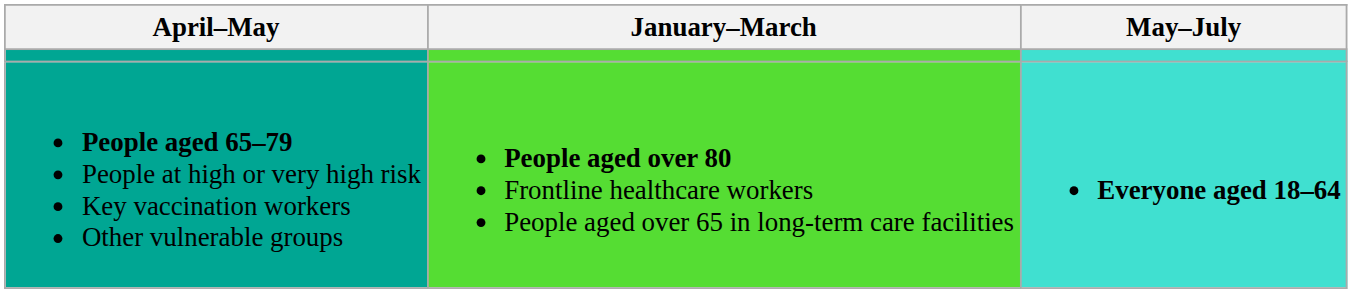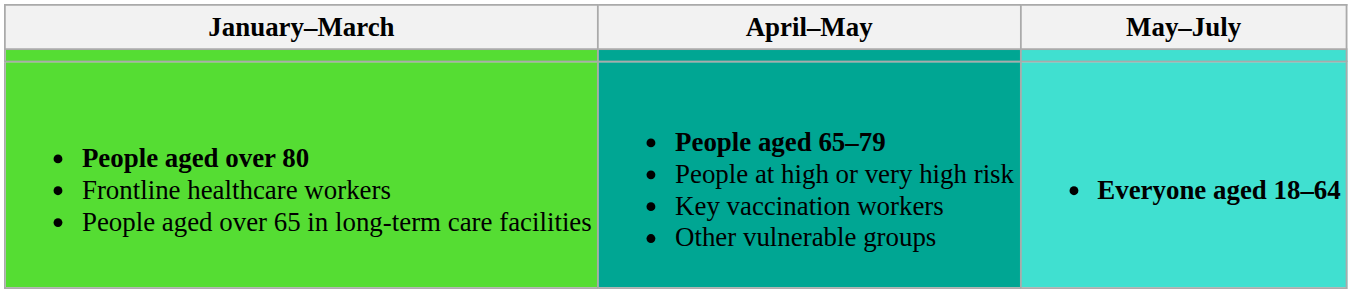columns swapped: January–March <-> April–May
